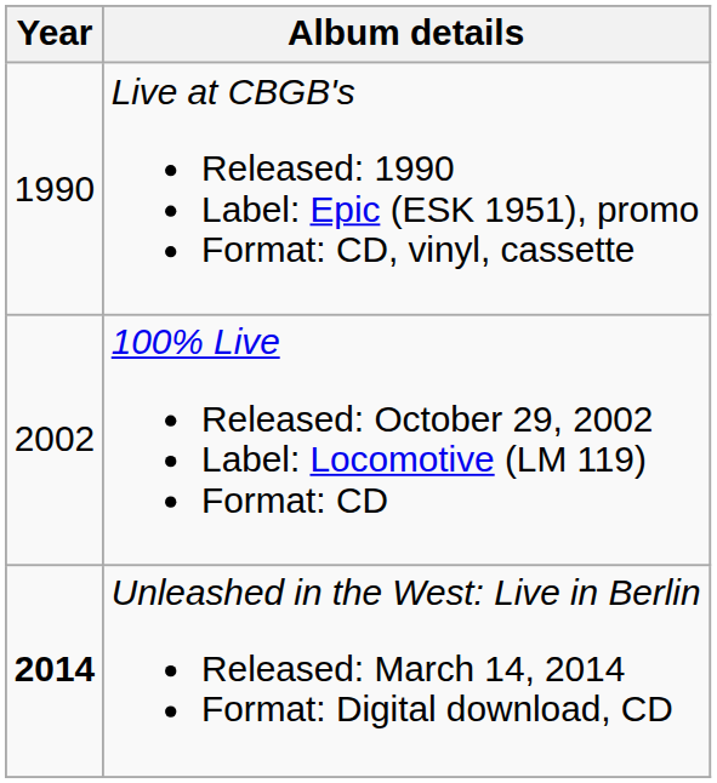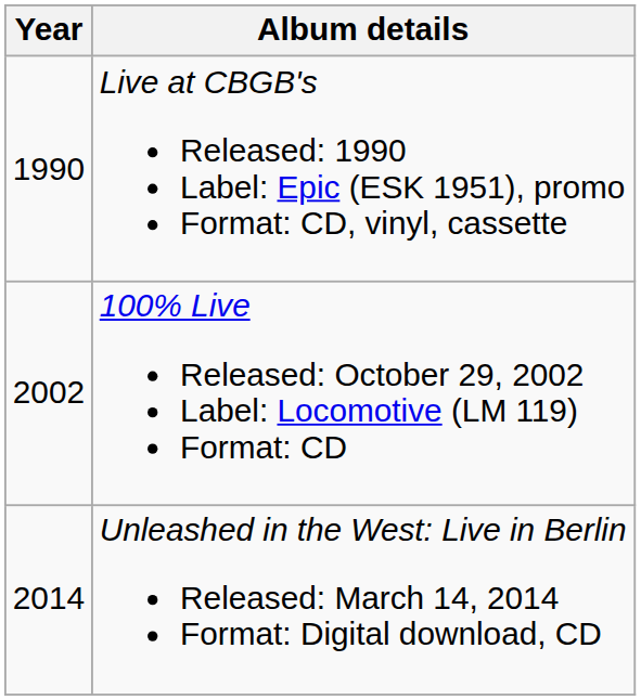row 4 | Year: bold -> normal
